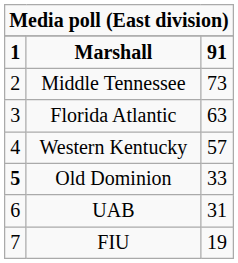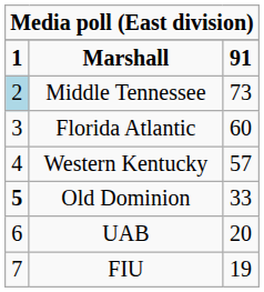Middle Tennessee | column 1: no background -> lightblue background
Florida Atlantic | column 3: 63 -> 60
UAB | column 3: 31 -> 20
